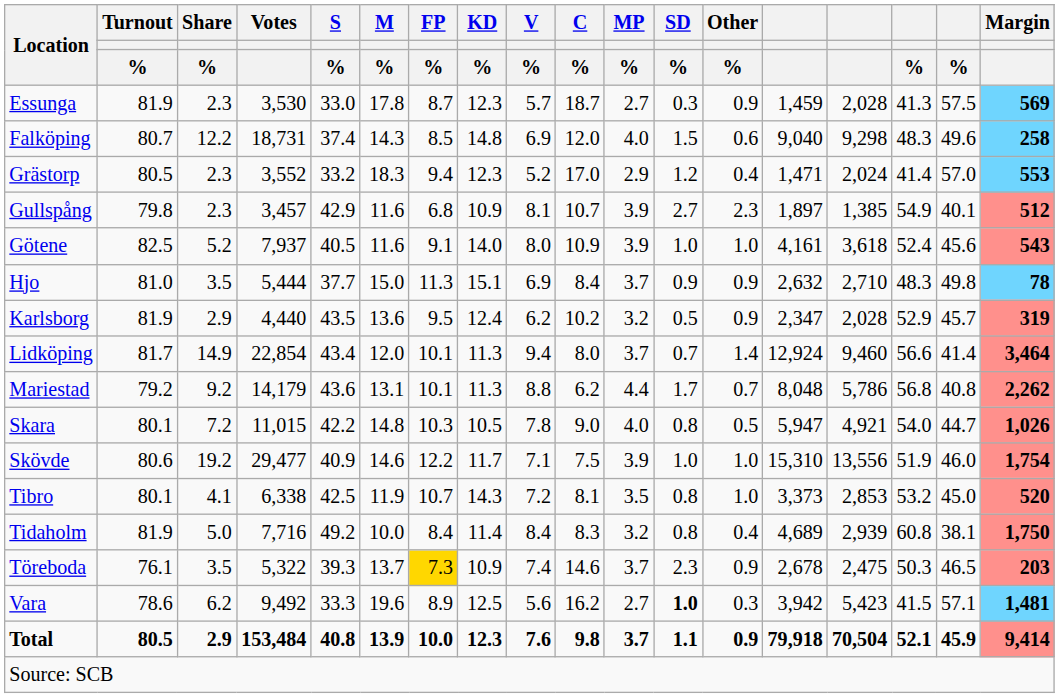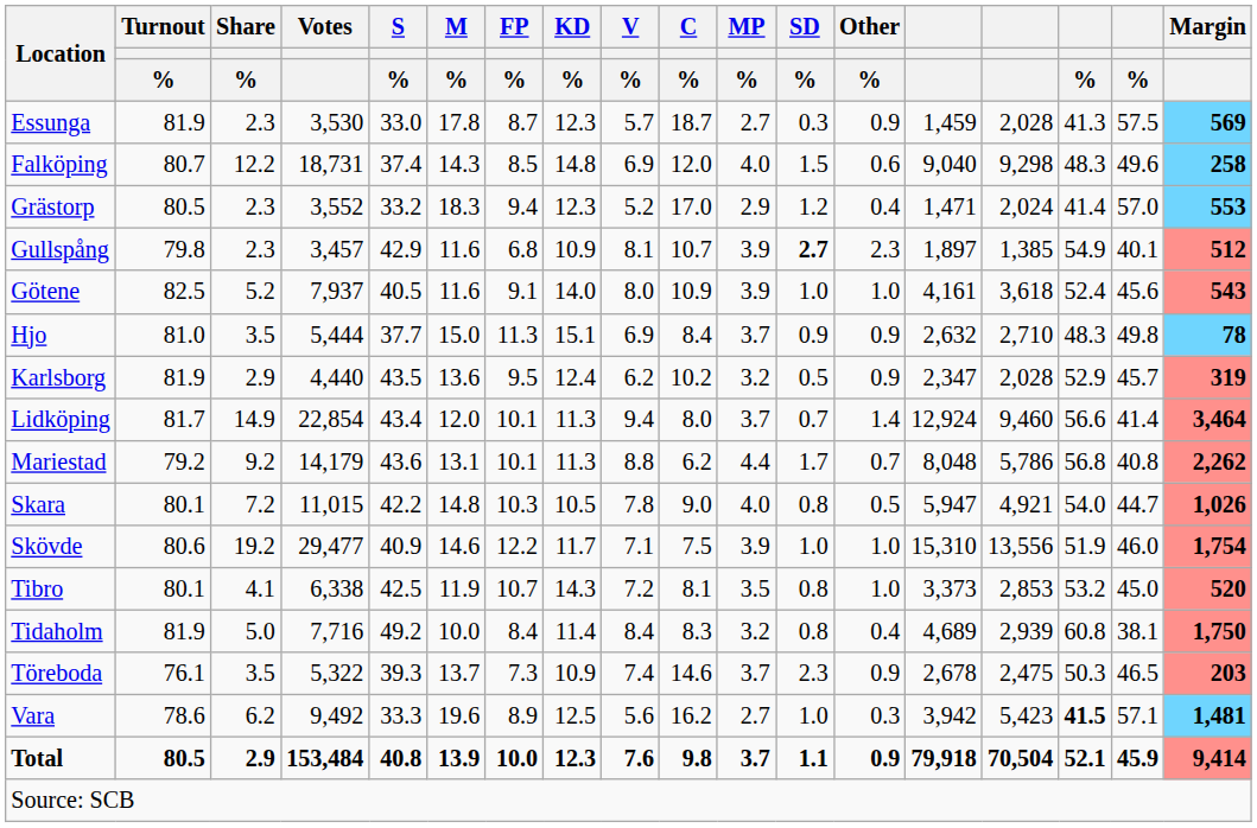Gullspång | SD / %: normal -> bold
Töreboda | FP / %: gold background -> no background
Vara | SD / %: bold -> normal
Vara | column 16: normal -> bold
